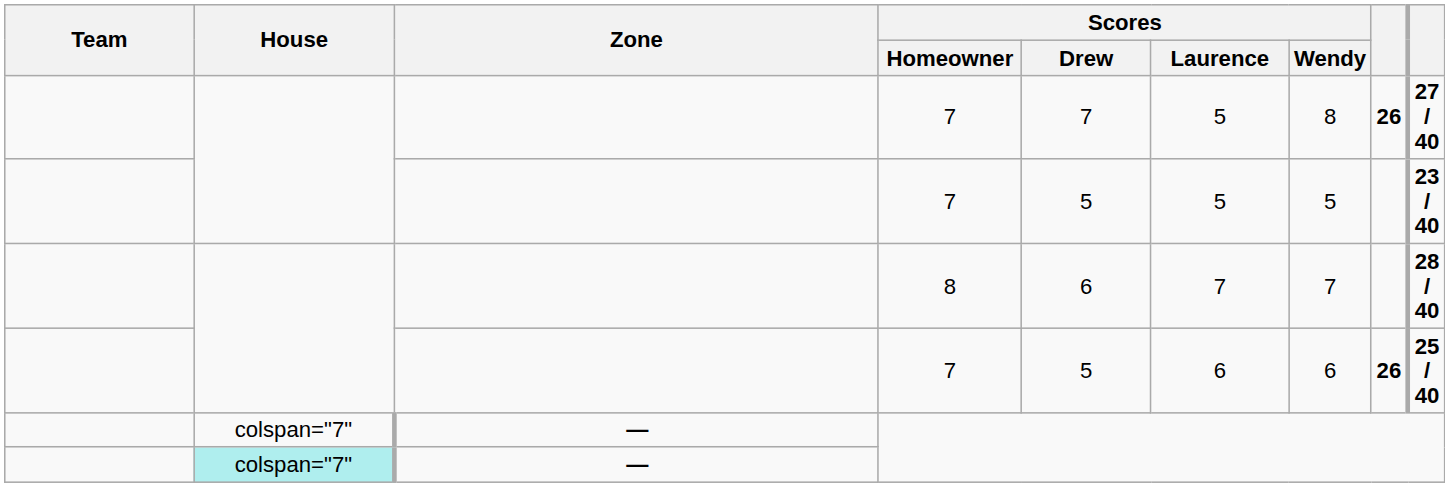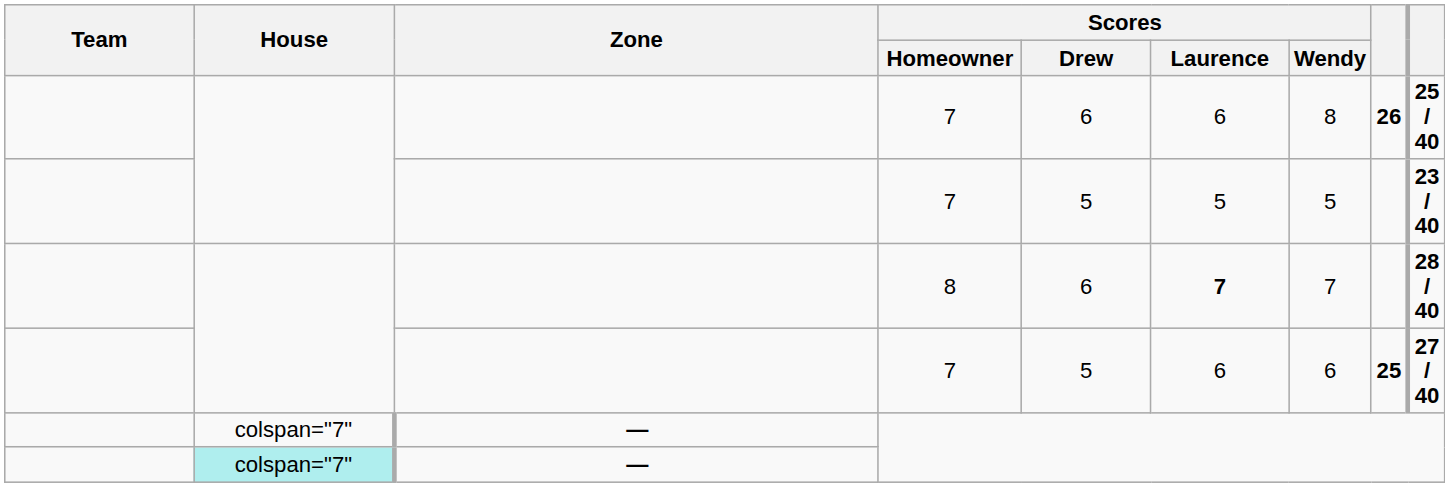row 3 | Scores / Drew: 7 -> 6
row 3 | Scores / Laurence: 5 -> 6
row 3 | column 9: 27 / 40 -> 25 / 40
row 5 | Scores / Laurence: normal -> bold
row 6 | column 8: 26 -> 25
row 6 | column 9: 25 / 40 -> 27 / 40
